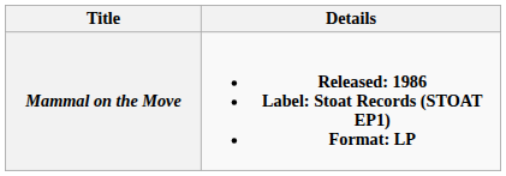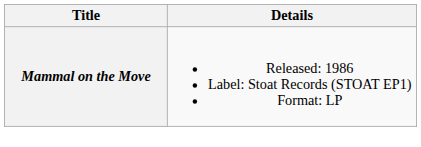Mammal on the Move | Details: bold -> normal
